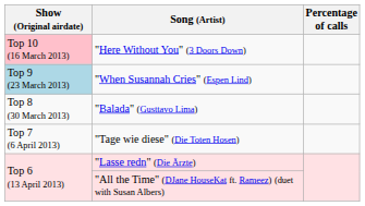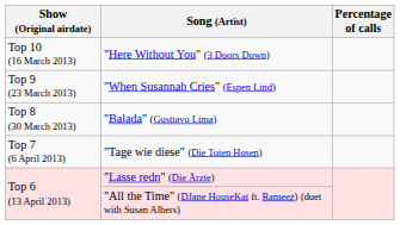"Here Without You" (3 Doors Down) | Show (Original airdate): pink background -> no background
"When Susannah Cries" (Espen Lind) | Show (Original airdate): lightblue background -> no background
